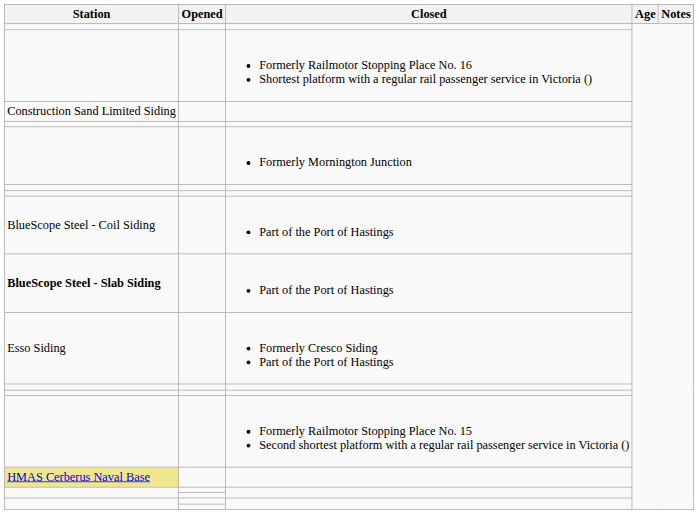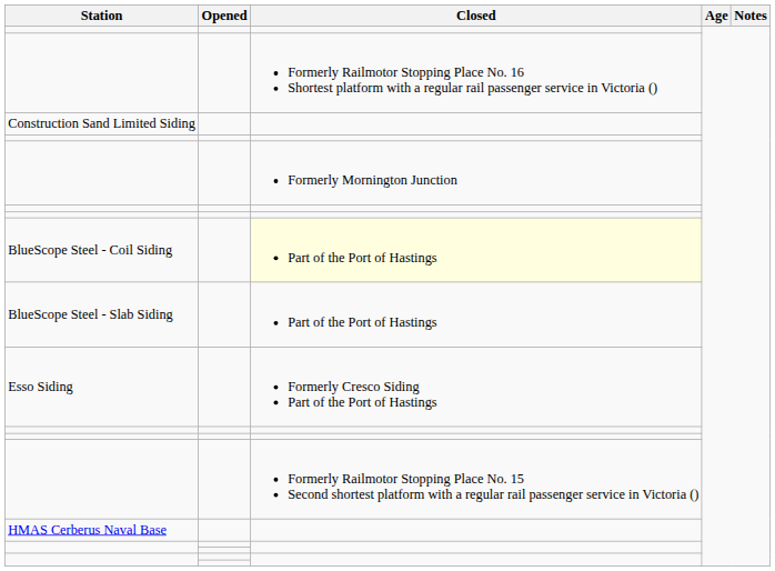BlueScope Steel - Coil Siding | Closed: no background -> lightyellow background
BlueScope Steel - Slab Siding | Station: bold -> normal
HMAS Cerberus Naval Base | Station: khaki background -> no background
